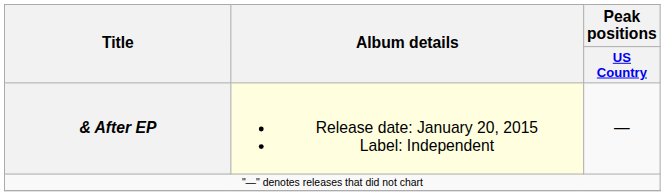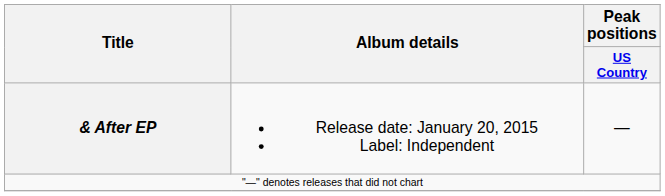& After EP | Album details: lightyellow background -> no background
